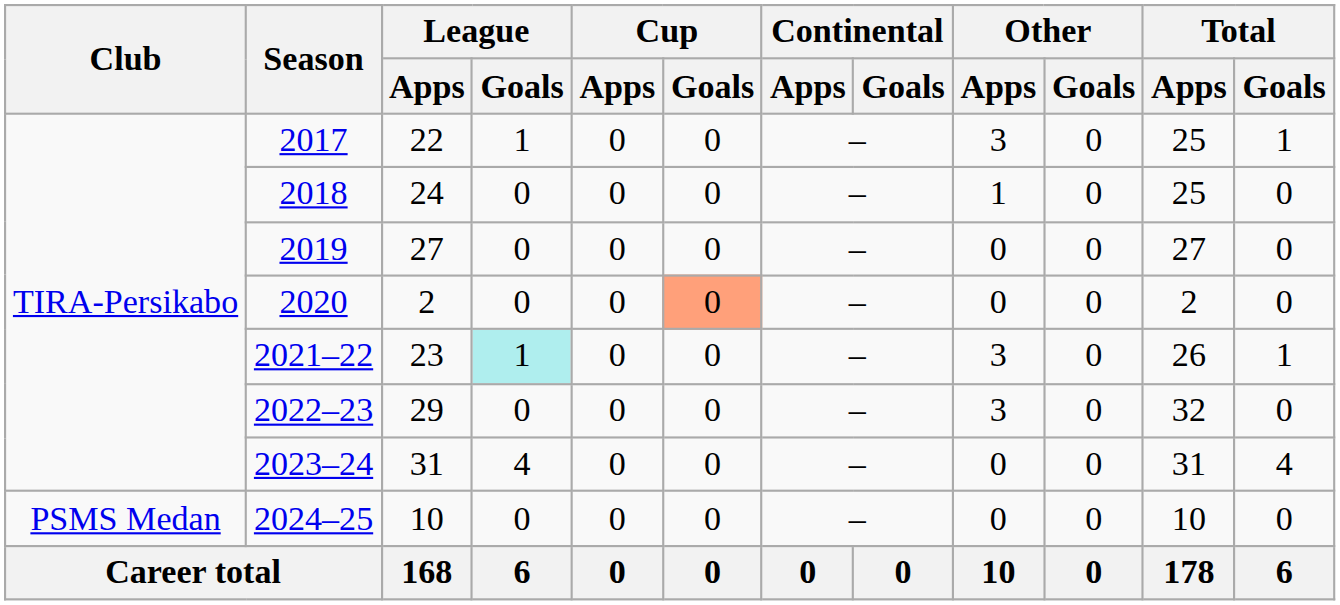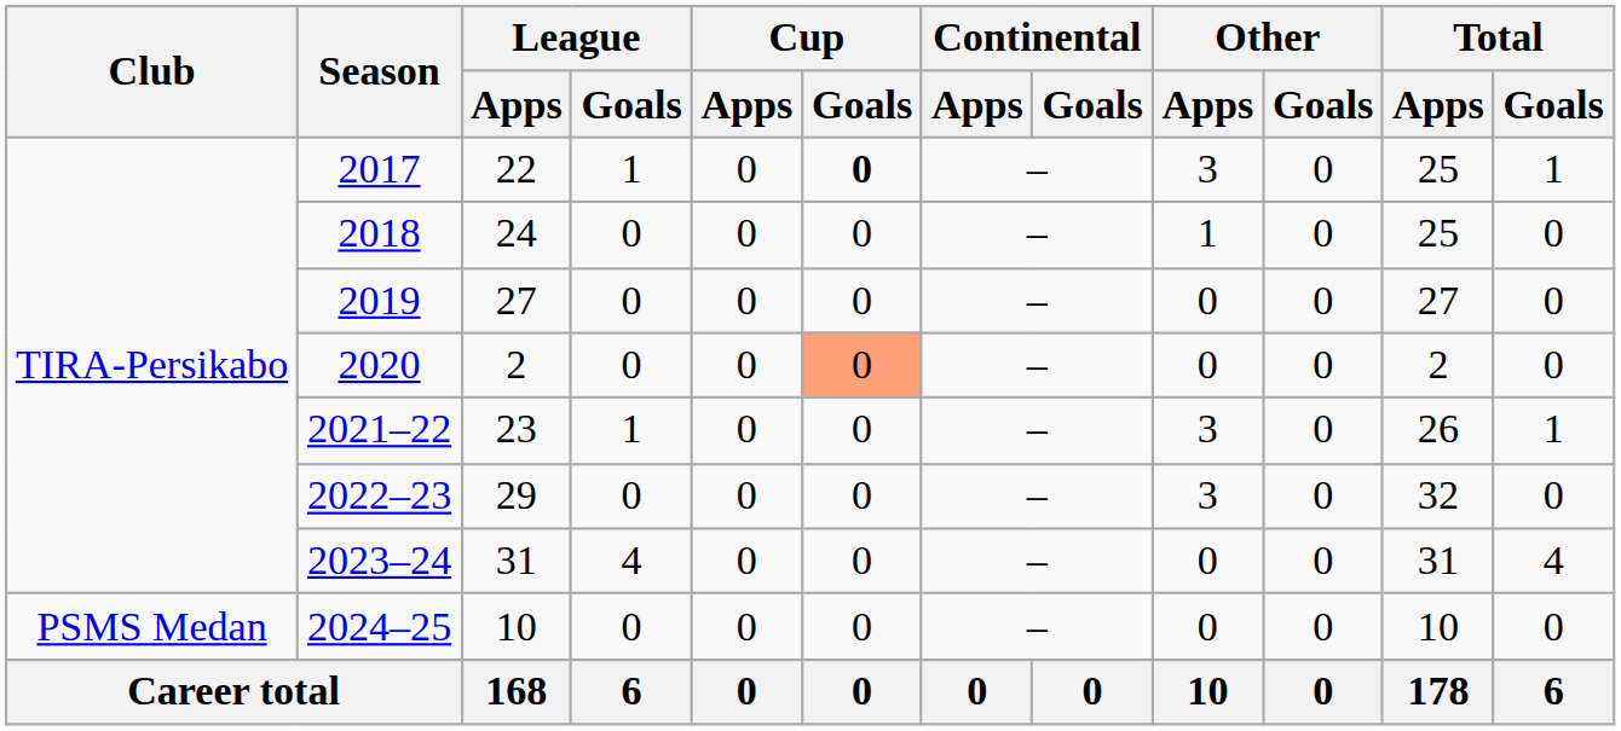2017 | Cup / Goals: normal -> bold
2021–22 | League / Goals: paleturquoise background -> no background
